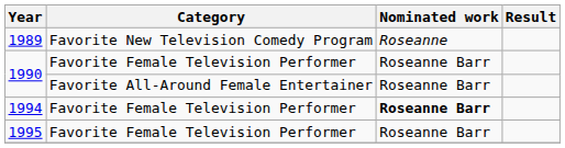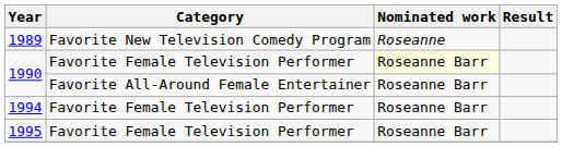1990 / Favorite Female Television Performer | Nominated work: no background -> lightyellow background
1994 | Nominated work: bold -> normal
